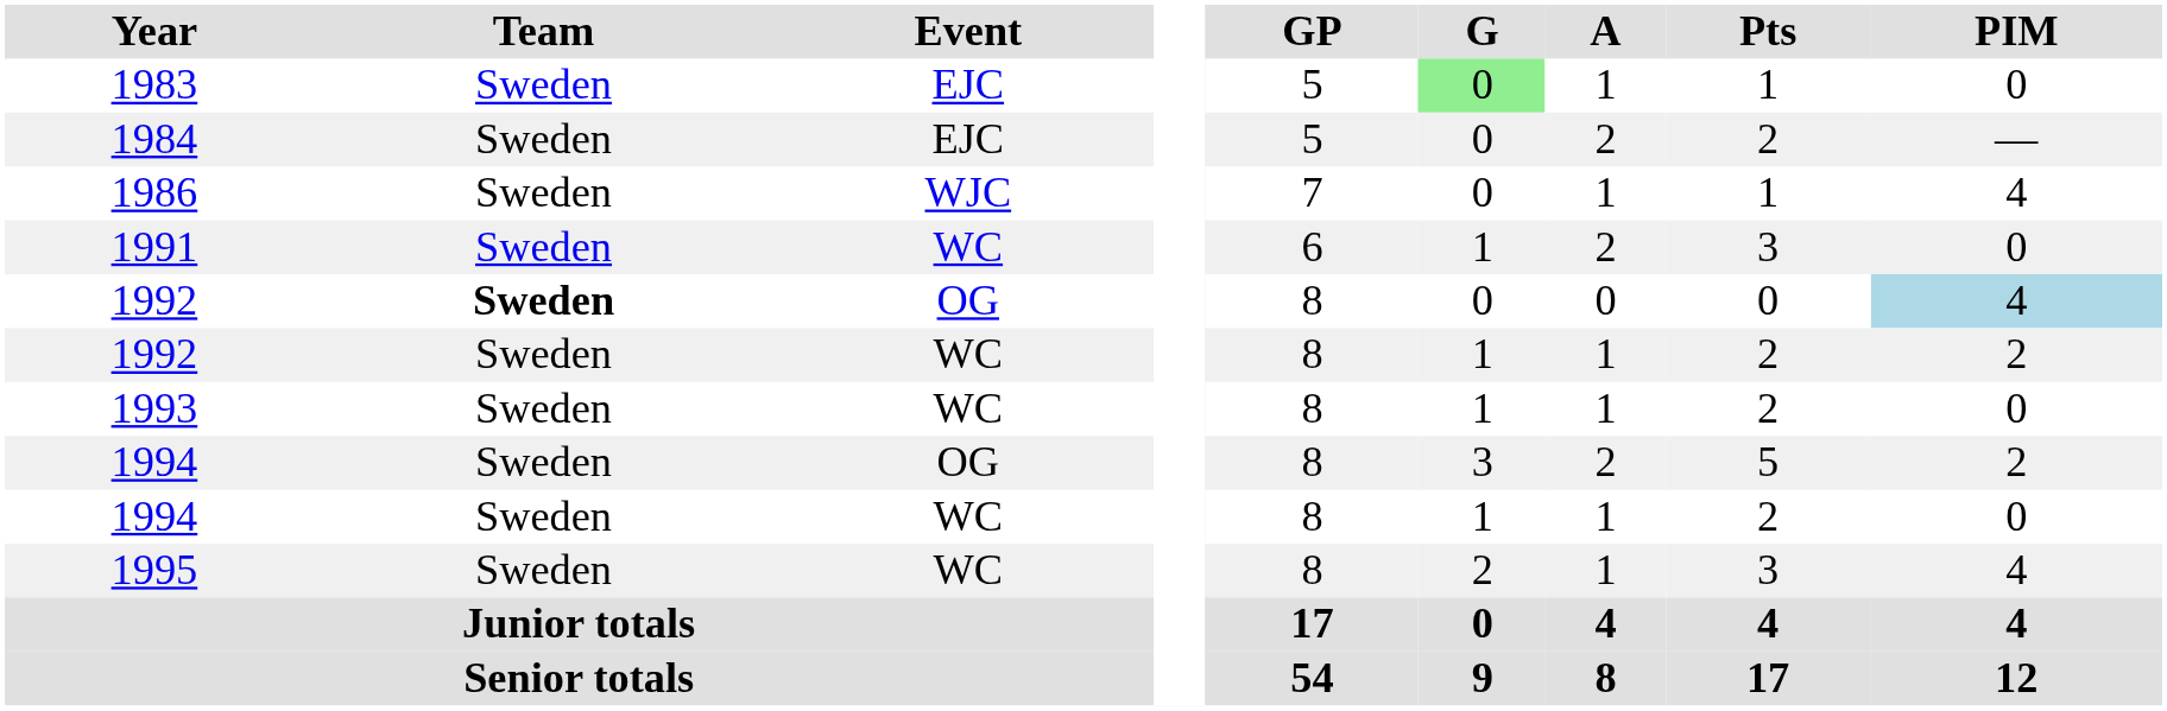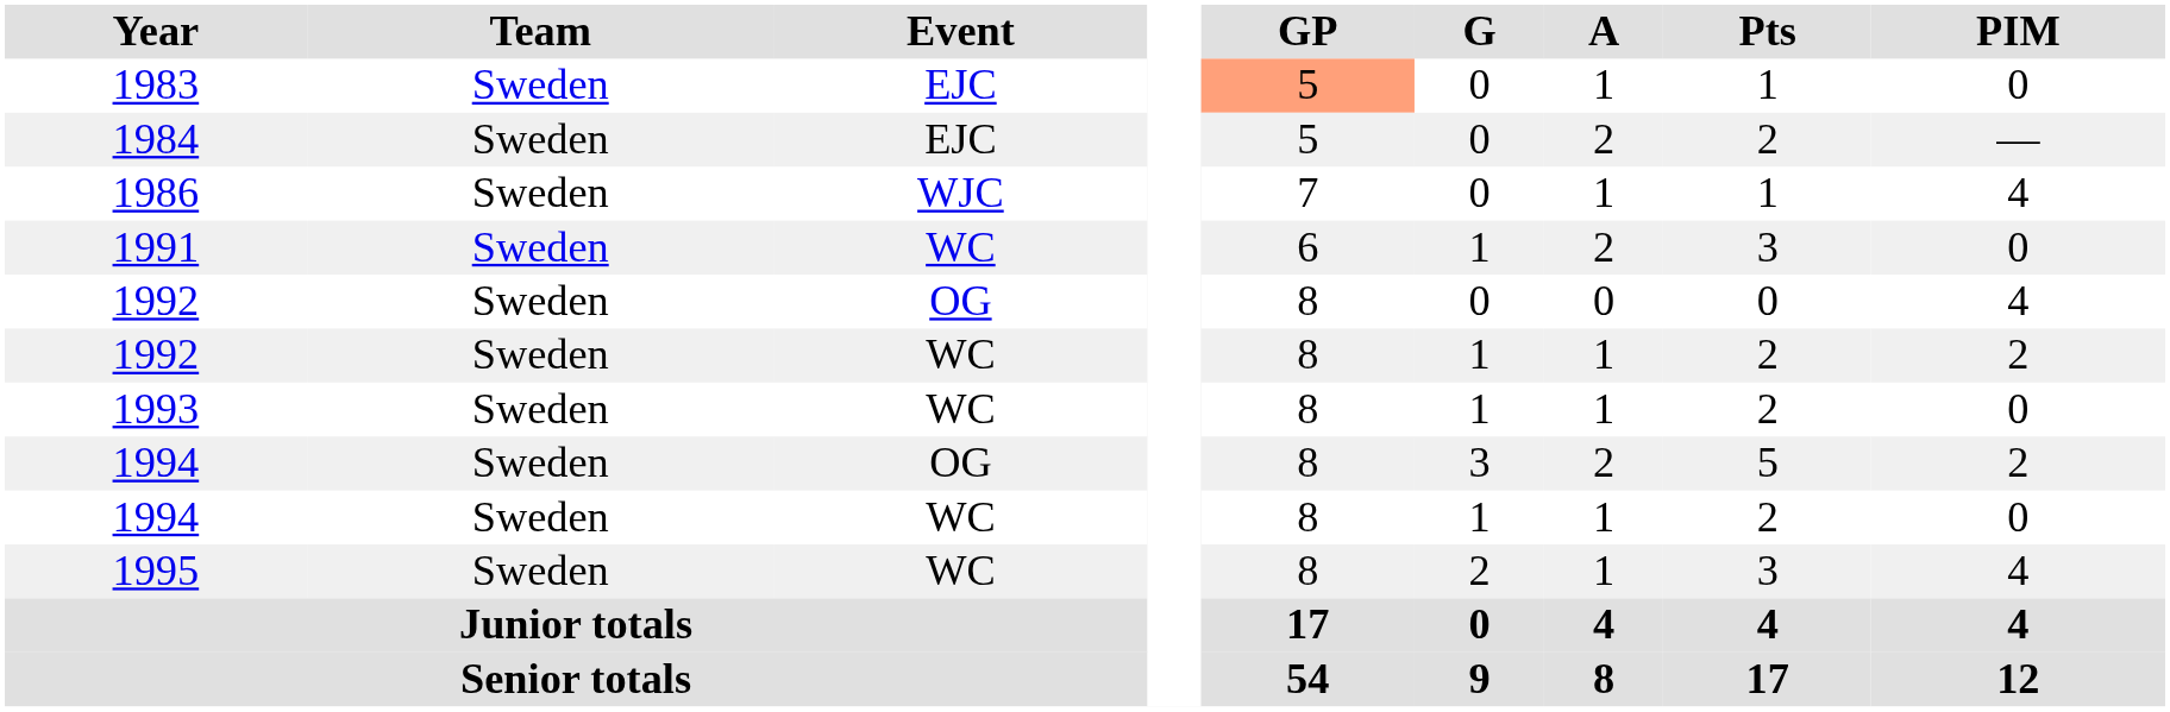1983 | GP: no background -> lightsalmon background
1983 | G: lightgreen background -> no background
1992 / OG | Team: bold -> normal
1992 / OG | PIM: lightblue background -> no background
